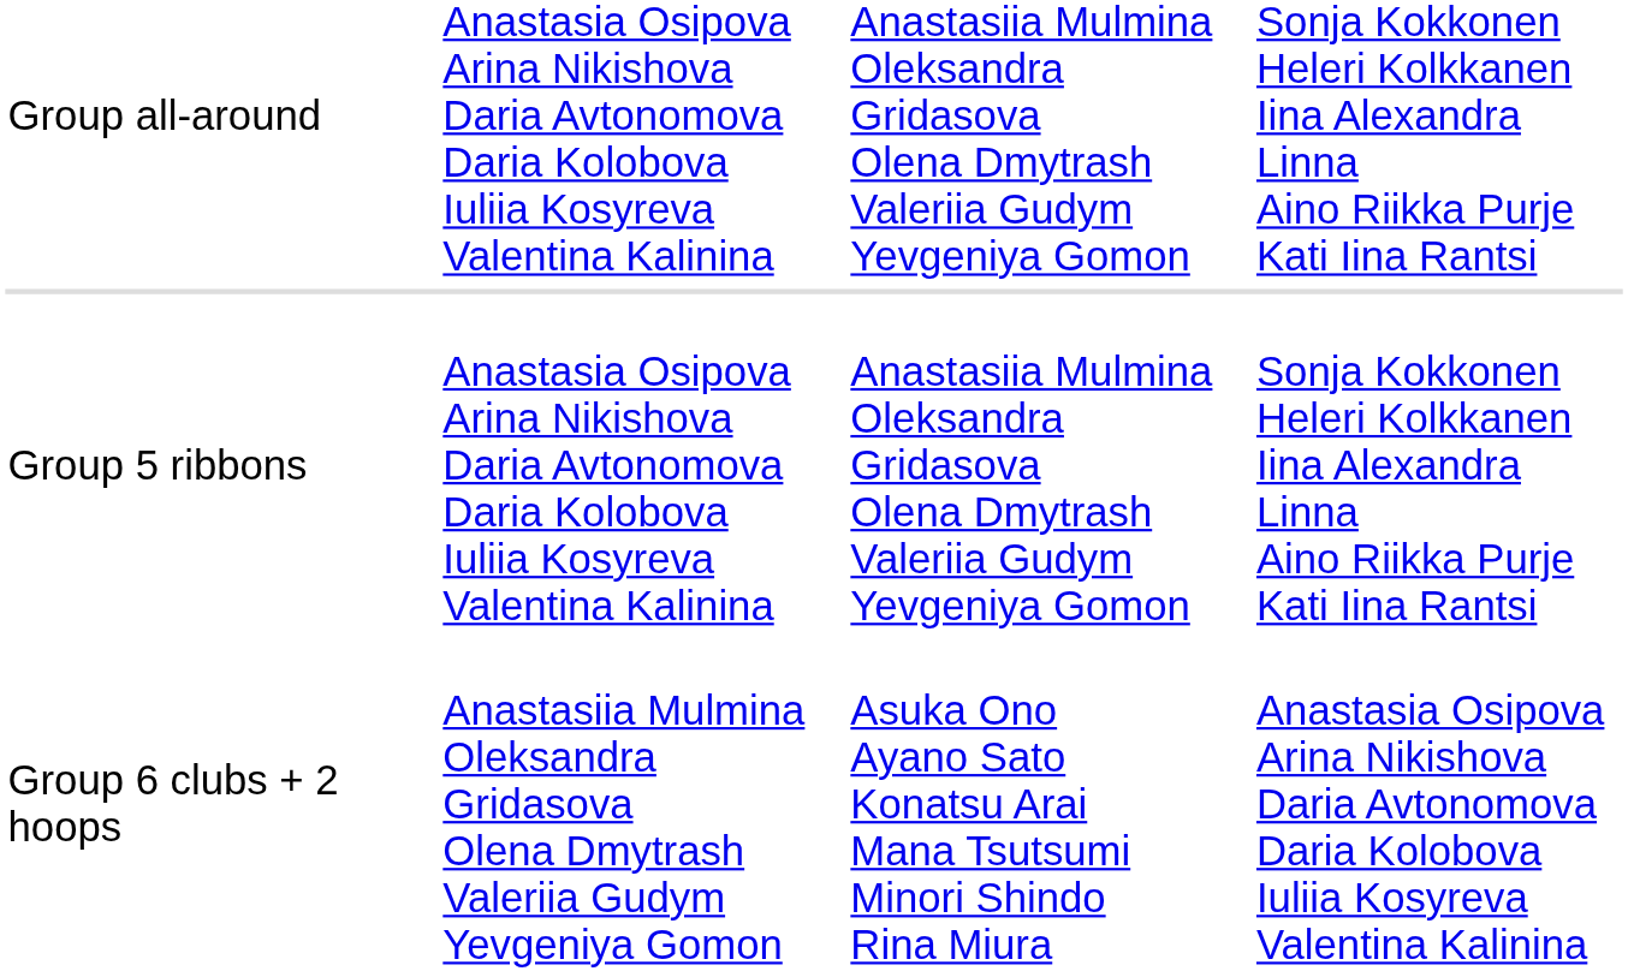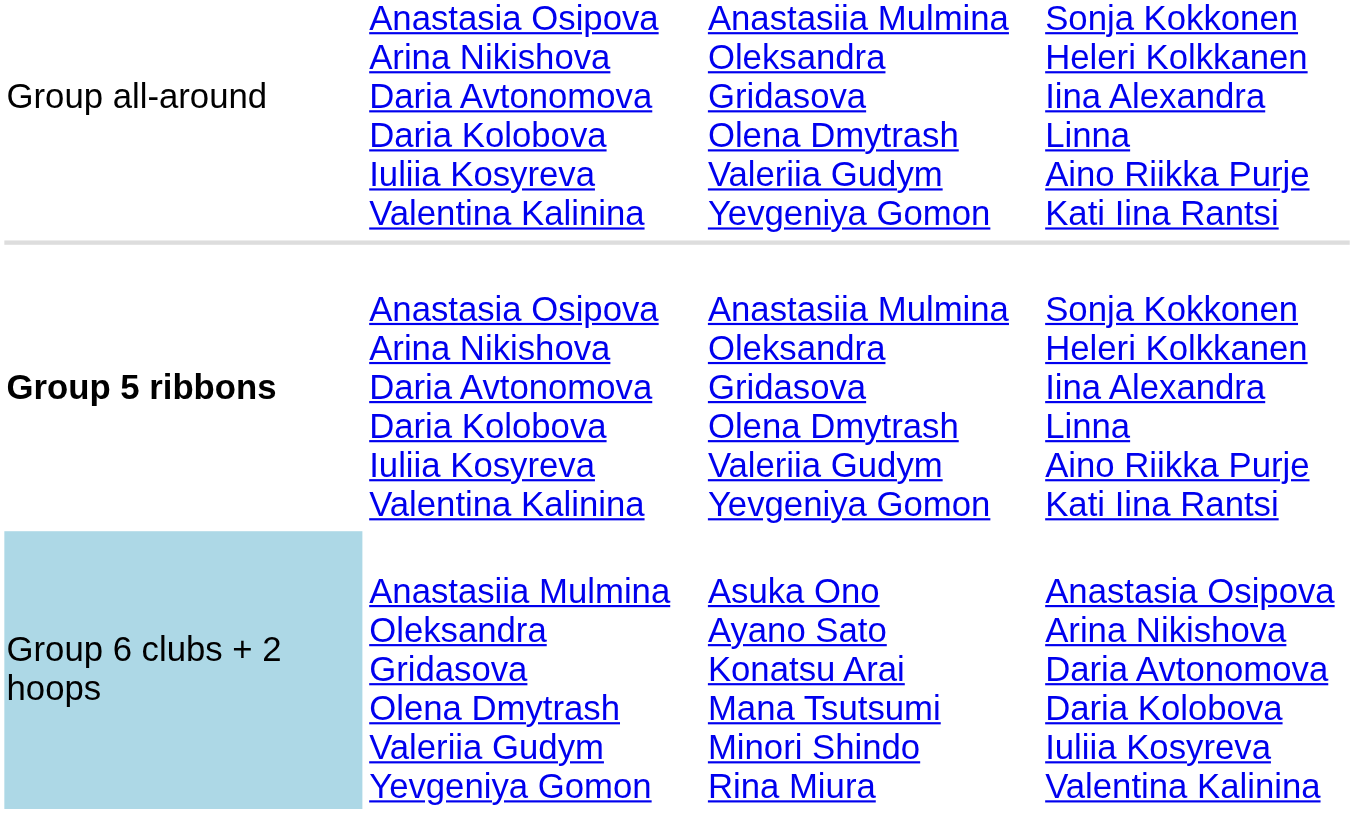Group 5 ribbons | column 1: normal -> bold
Group 6 clubs + 2 hoops | column 1: no background -> lightblue background
